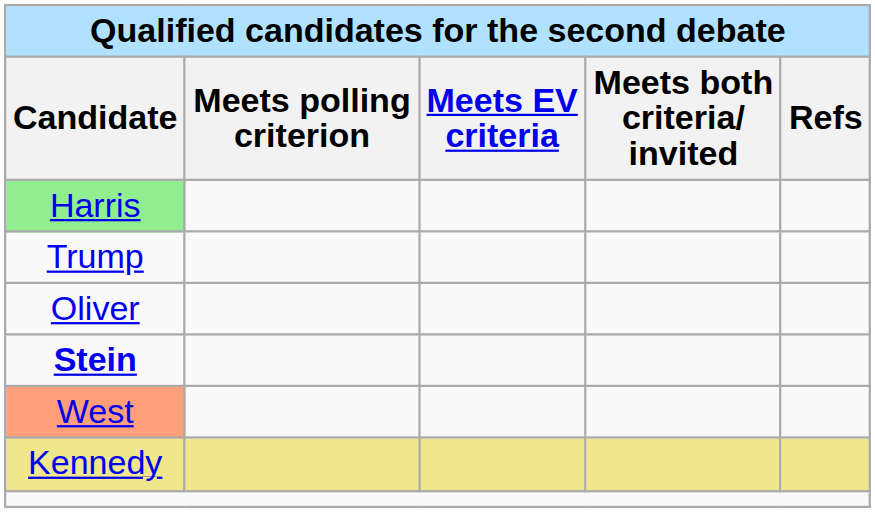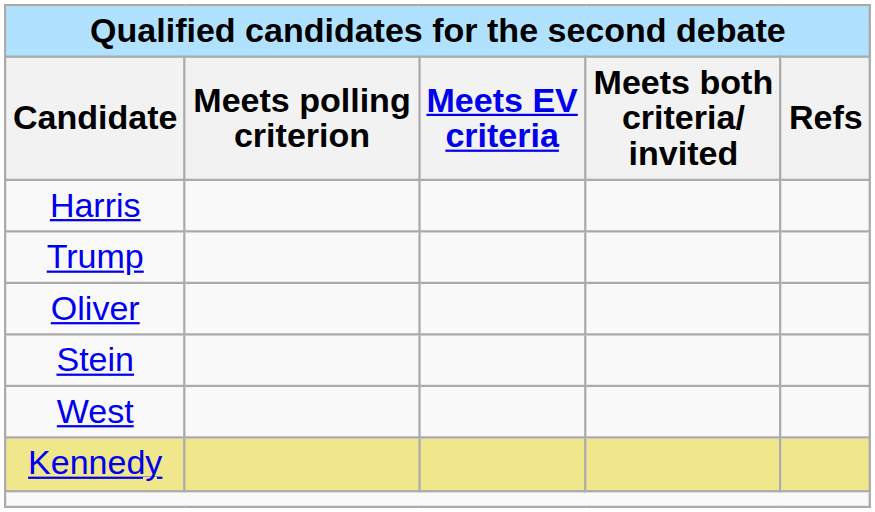Harris | Qualified candidates for the second debate / Candidate: lightgreen background -> no background
Stein | Qualified candidates for the second debate / Candidate: bold -> normal
West | Qualified candidates for the second debate / Candidate: lightsalmon background -> no background
